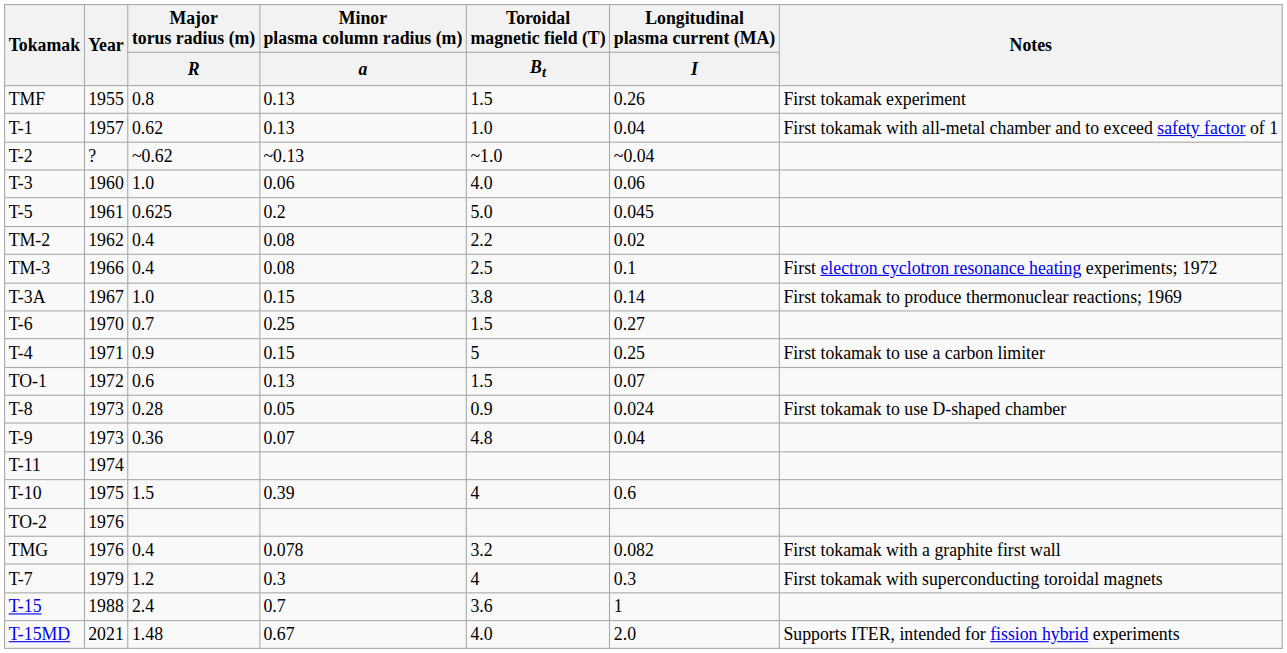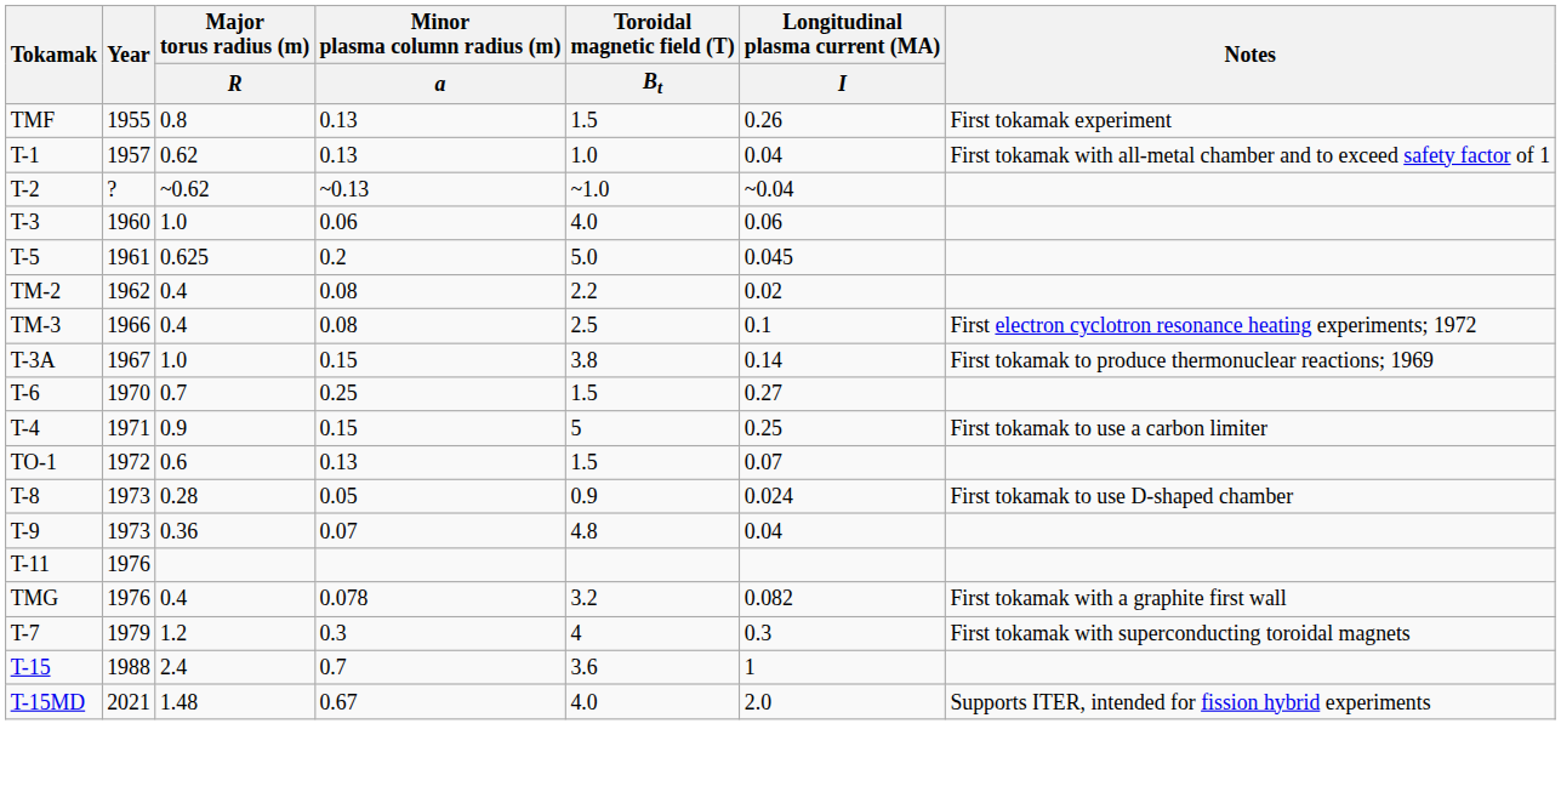T-11 | Year: 1974 -> 1976
- row: T-10 | 1975 | 1.5 | 0.39 | 4 | 0.6
- row: TO-2 | 1976
